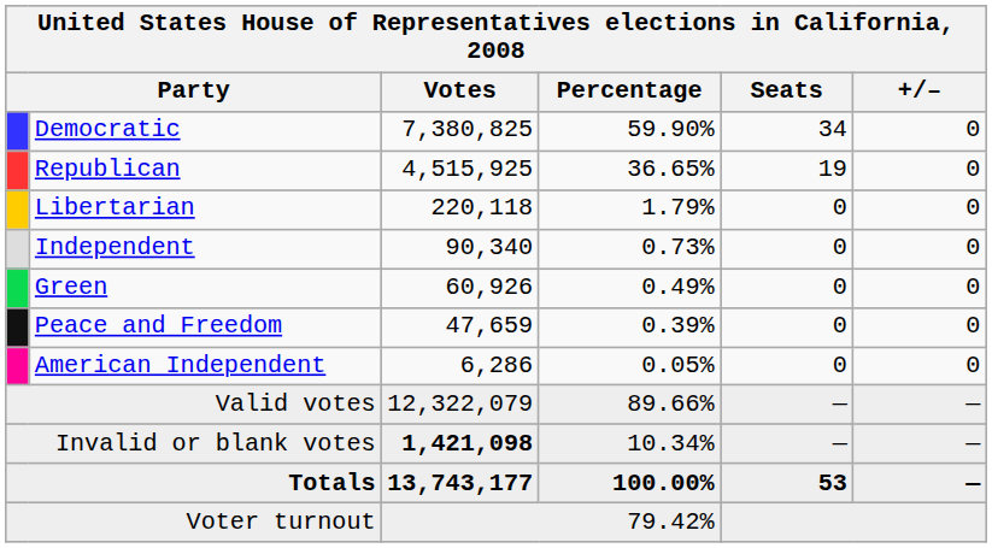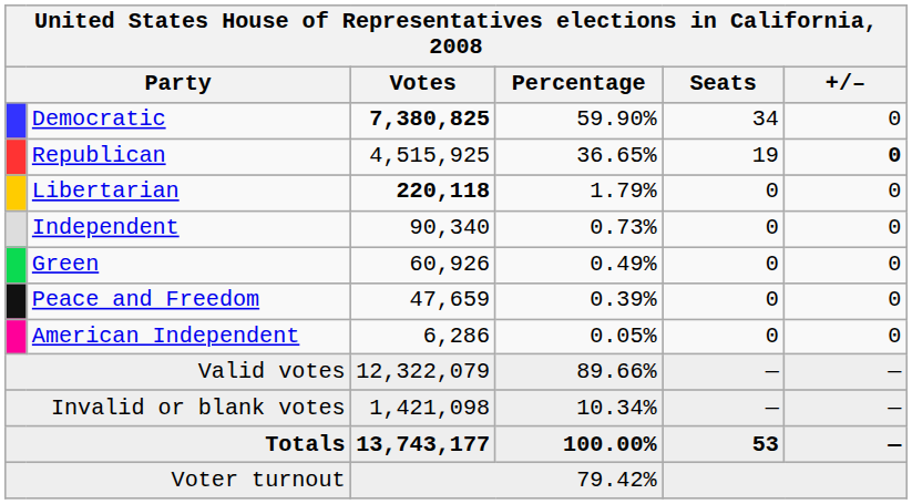Democratic | Votes: normal -> bold
Republican | +/–: normal -> bold
Libertarian | Votes: normal -> bold
Invalid or blank votes | Votes: bold -> normal
